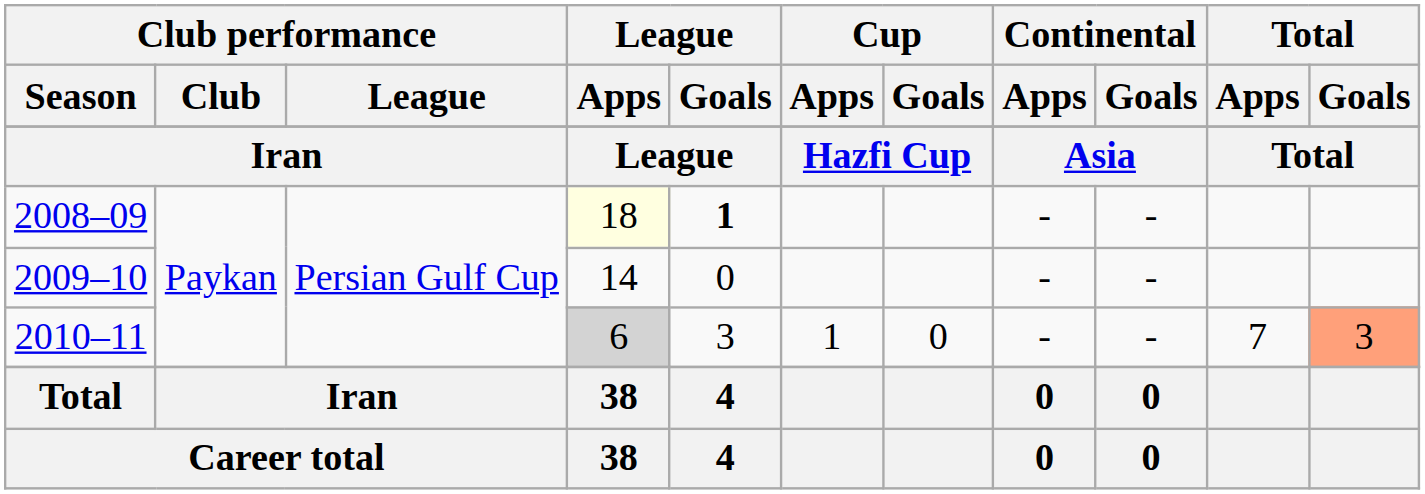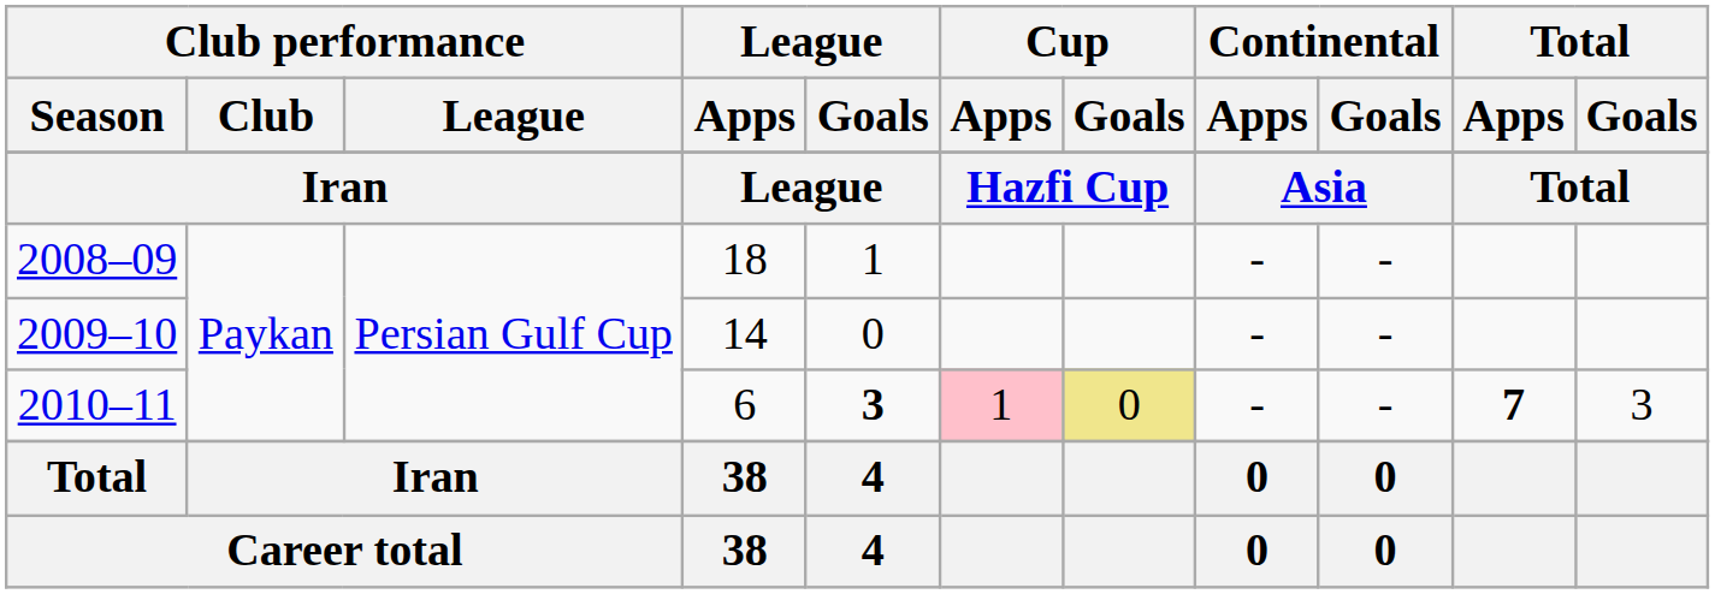2008–09 | League / Apps: lightyellow background -> no background
2008–09 | League / Goals: bold -> normal
2010–11 | League / Apps: lightgrey background -> no background
2010–11 | League / Goals: normal -> bold
2010–11 | Cup / Apps: no background -> pink background
2010–11 | Cup / Goals: no background -> khaki background
2010–11 | Total / Apps: normal -> bold
2010–11 | Total / Goals: lightsalmon background -> no background
